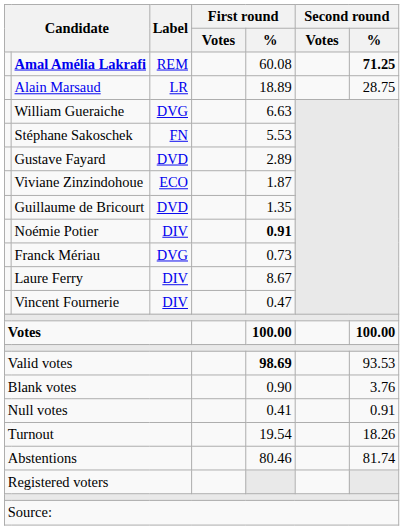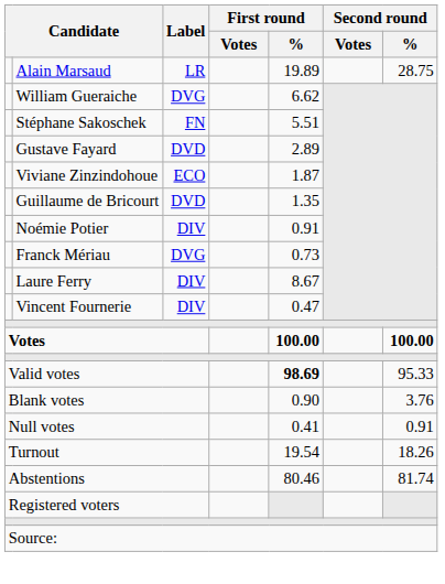- row: Amal Amélia Lakrafi | REM | 60.08 | 71.25
Alain Marsaud | First round / %: 18.89 -> 19.89
William Gueraiche | First round / %: 6.63 -> 6.62
Stéphane Sakoschek | First round / %: 5.53 -> 5.51
Noémie Potier | First round / %: bold -> normal
Valid votes | Second round / %: 93.53 -> 95.33
